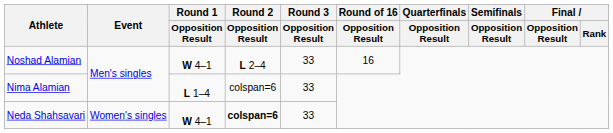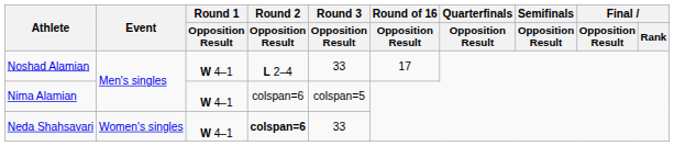Noshad Alamian | Round of 16 / Opposition Result: 16 -> 17
Nima Alamian | Round 1 / Opposition Result: L 1–4 -> W 4–1
Nima Alamian | Round 3 / Opposition Result: 33 -> colspan=5
